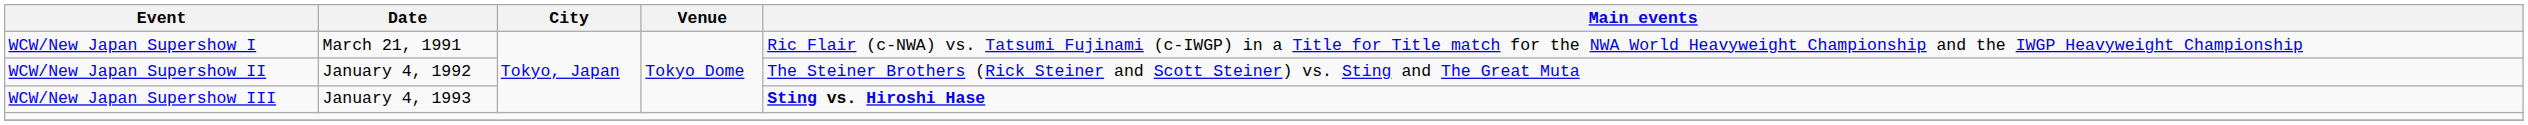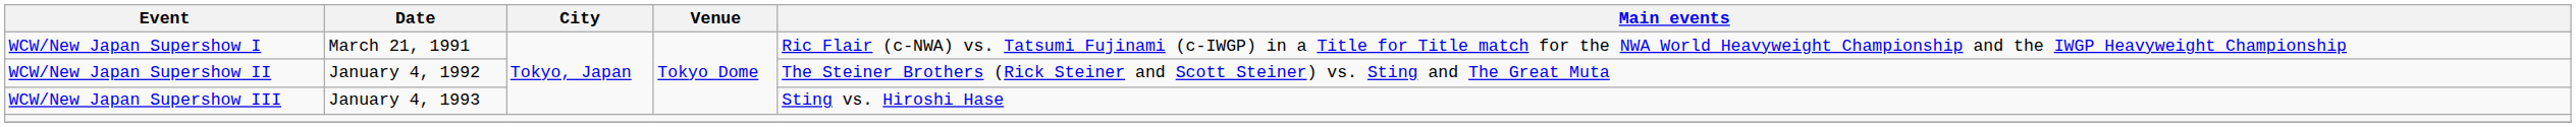WCW/New Japan Supershow III | Main events: bold -> normal
